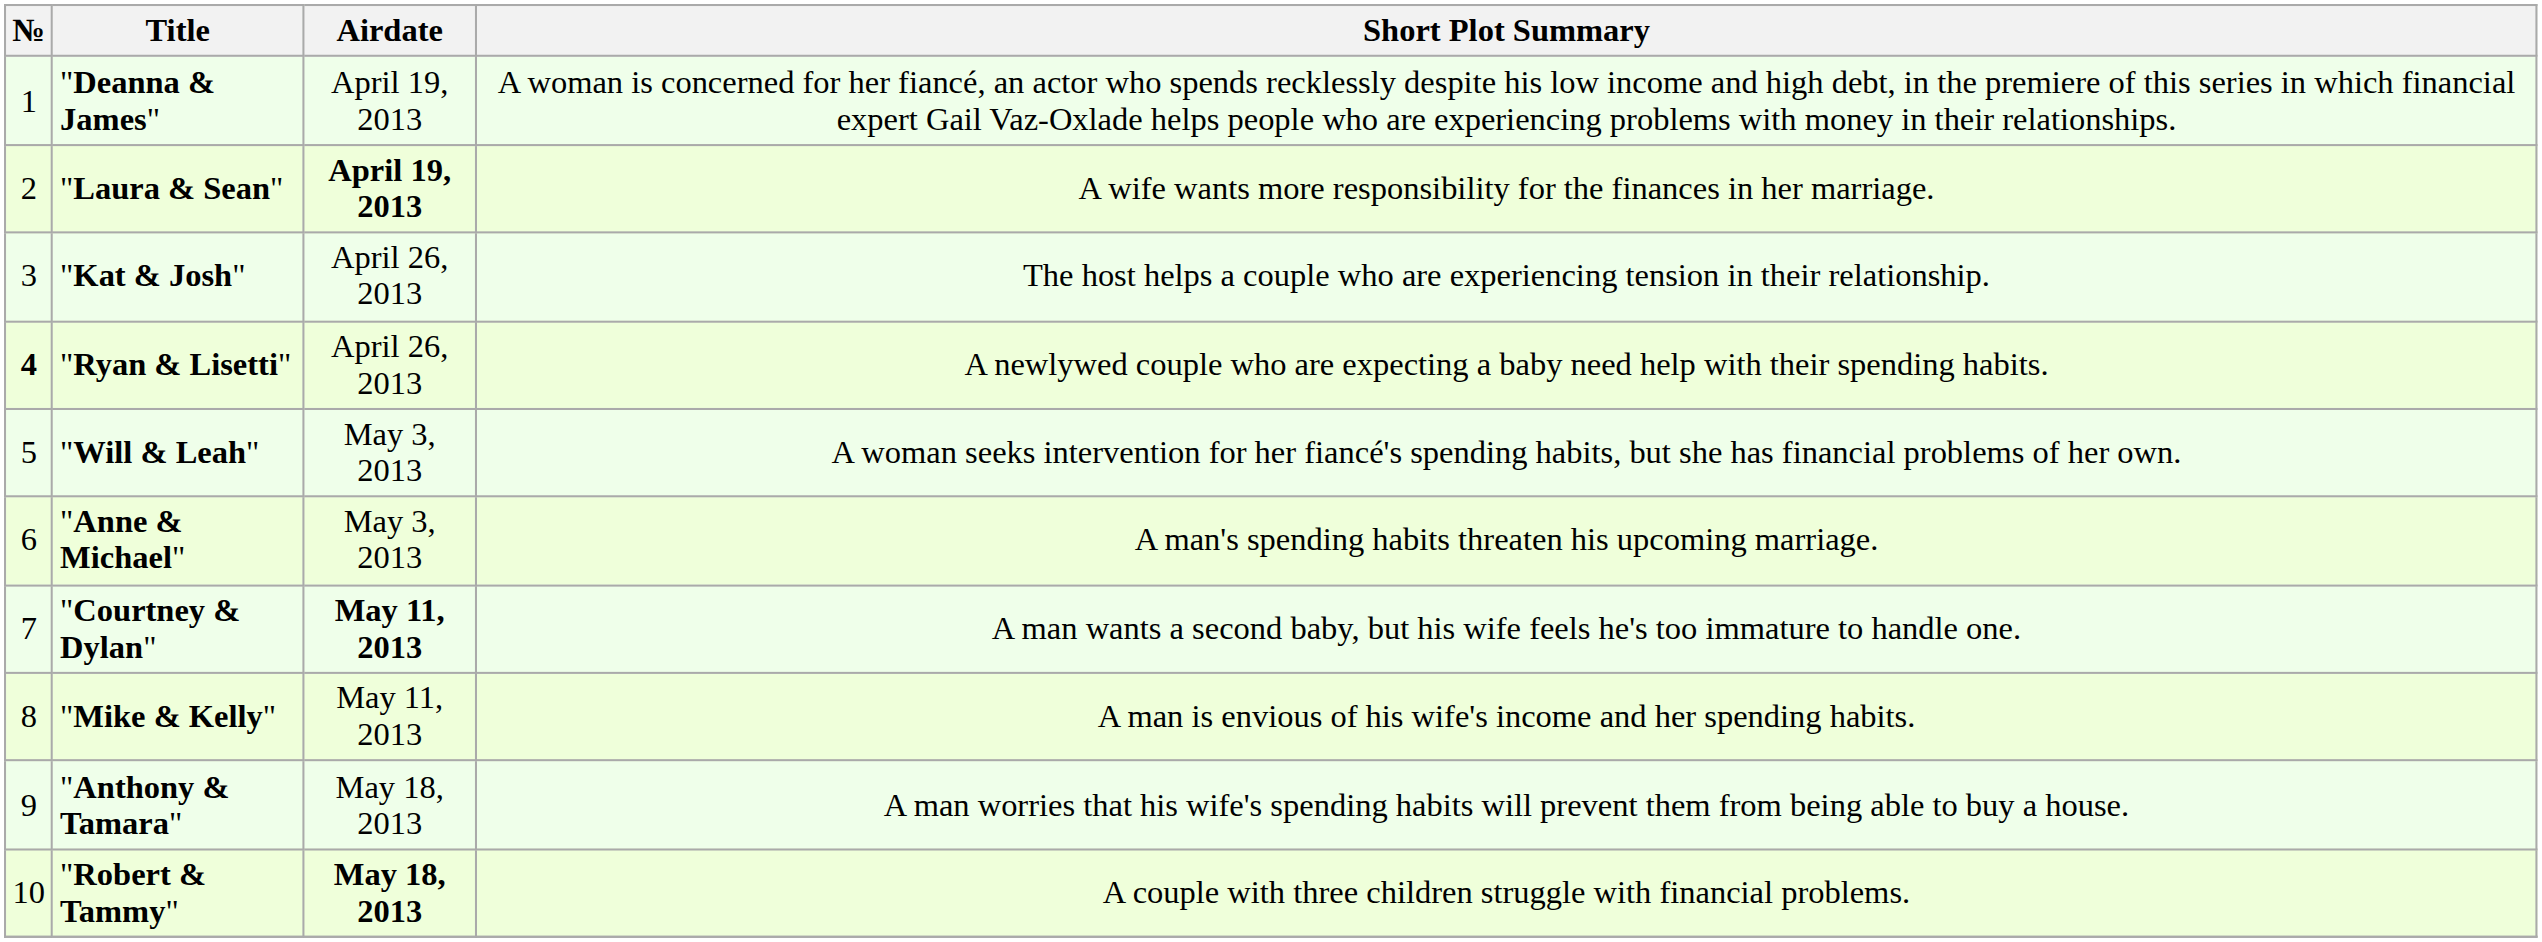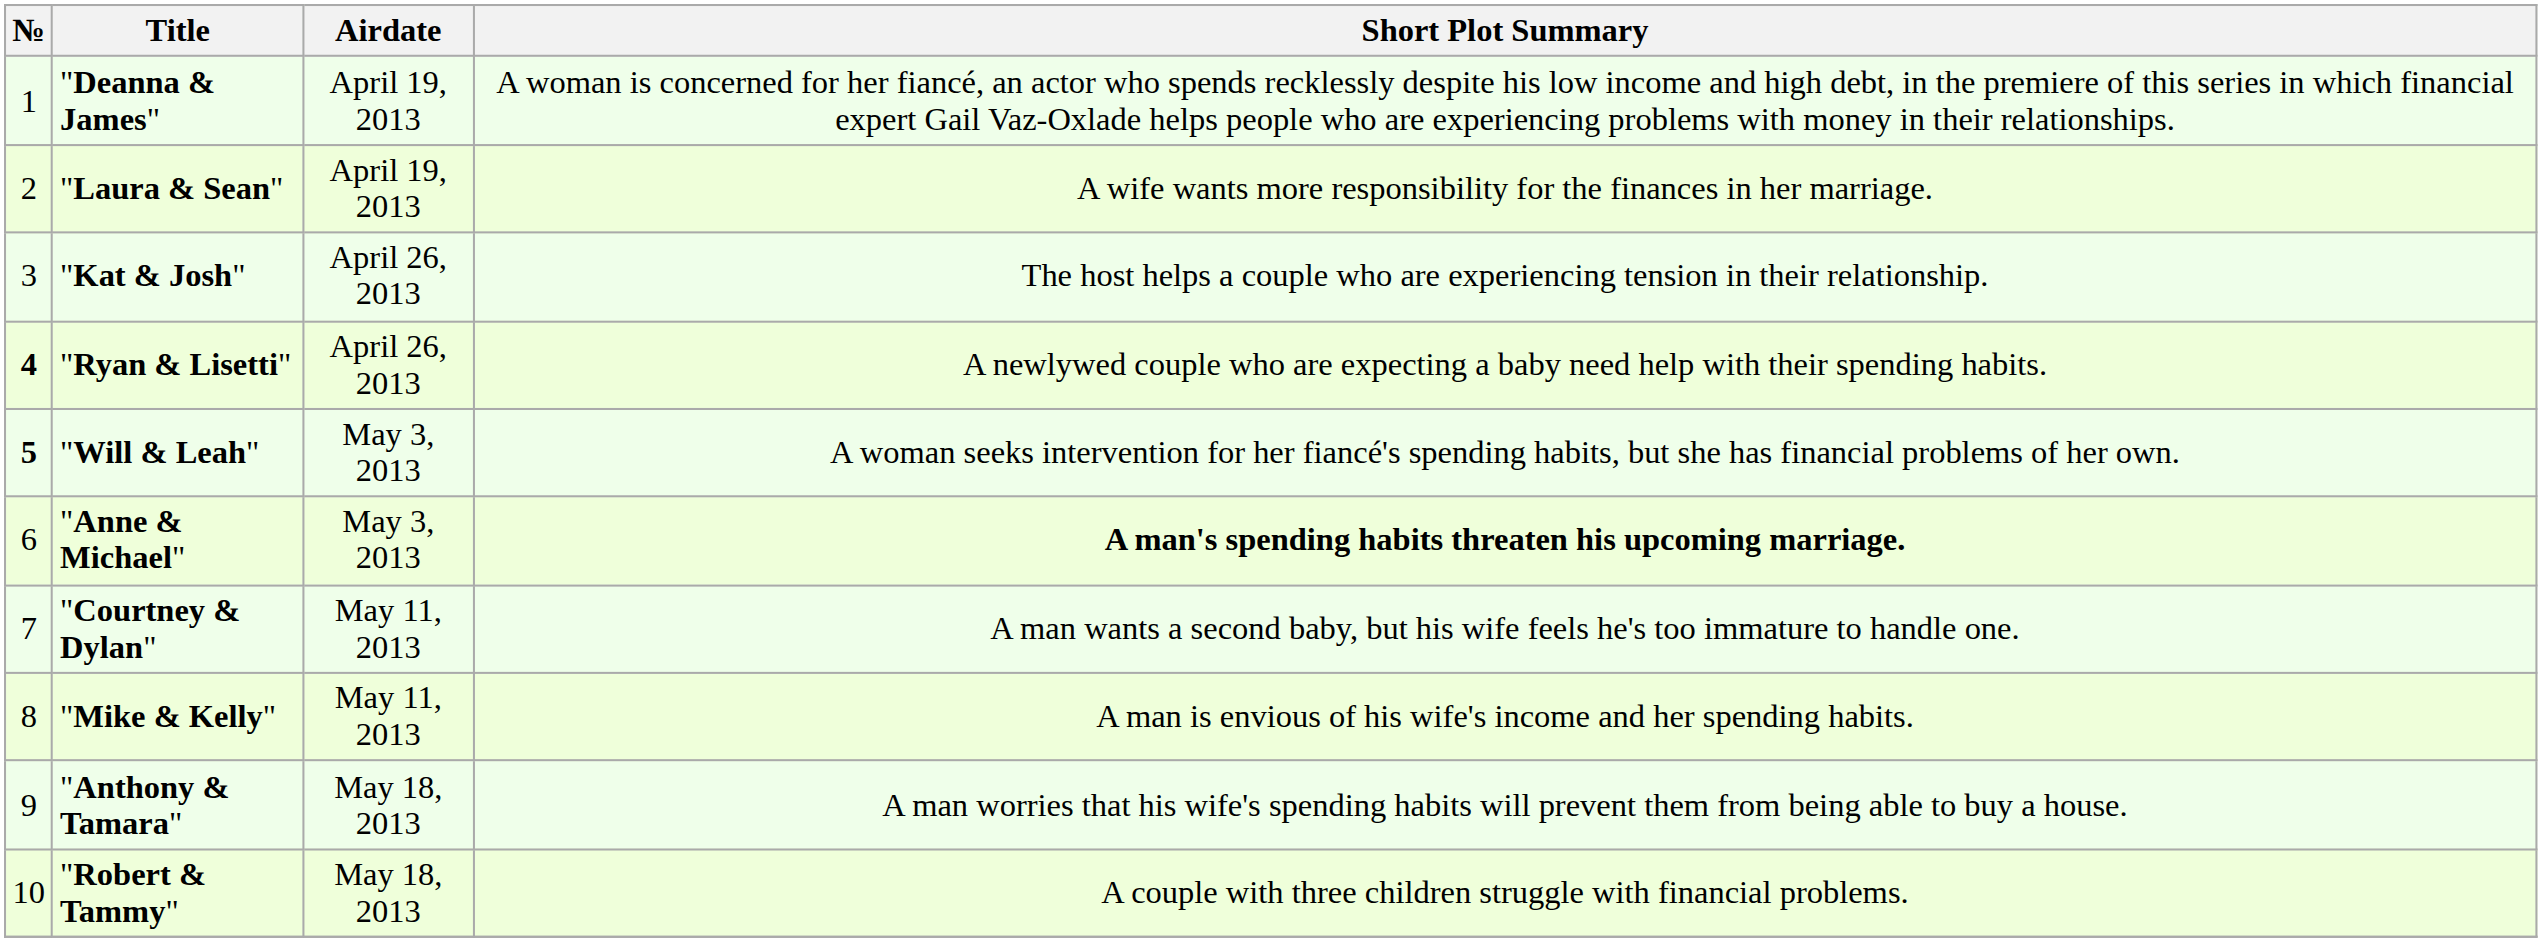"Laura & Sean" | Airdate: bold -> normal
"Will & Leah" | №: normal -> bold
"Anne & Michael" | Short Plot Summary: normal -> bold
"Courtney & Dylan" | Airdate: bold -> normal
"Robert & Tammy" | Airdate: bold -> normal
